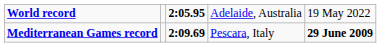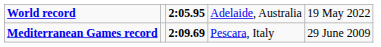Mediterranean Games record | column 5: bold -> normal
